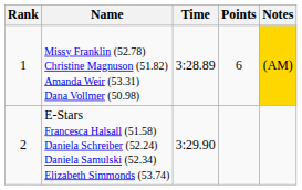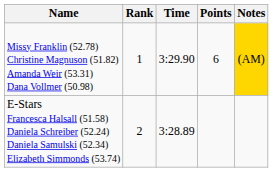columns swapped: Rank <-> Name
row 2 | Time: 3:28.89 -> 3:29.90
row 3 | Time: 3:29.90 -> 3:28.89
